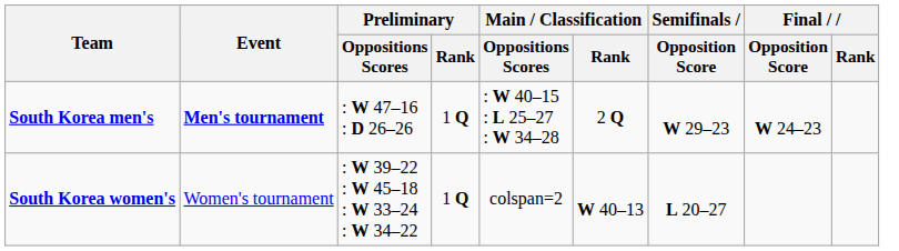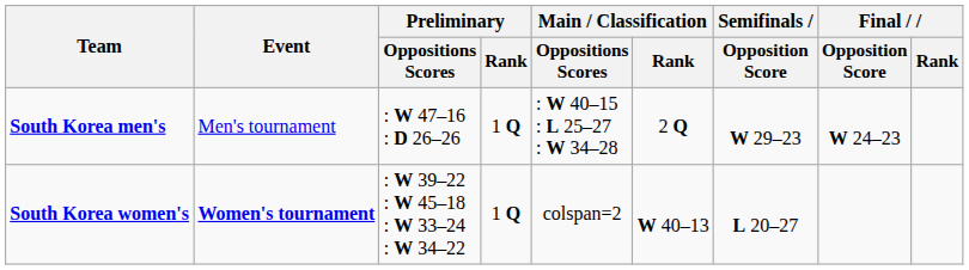South Korea men's | Event: bold -> normal
South Korea women's | Event: normal -> bold
